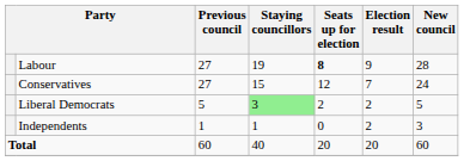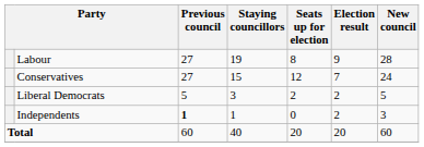Labour | Seats up for election: bold -> normal
Liberal Democrats | Staying councillors: lightgreen background -> no background
Independents | Previous council: normal -> bold
